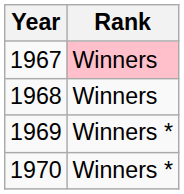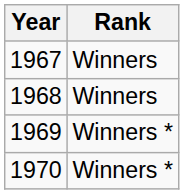1967 | Rank: pink background -> no background
